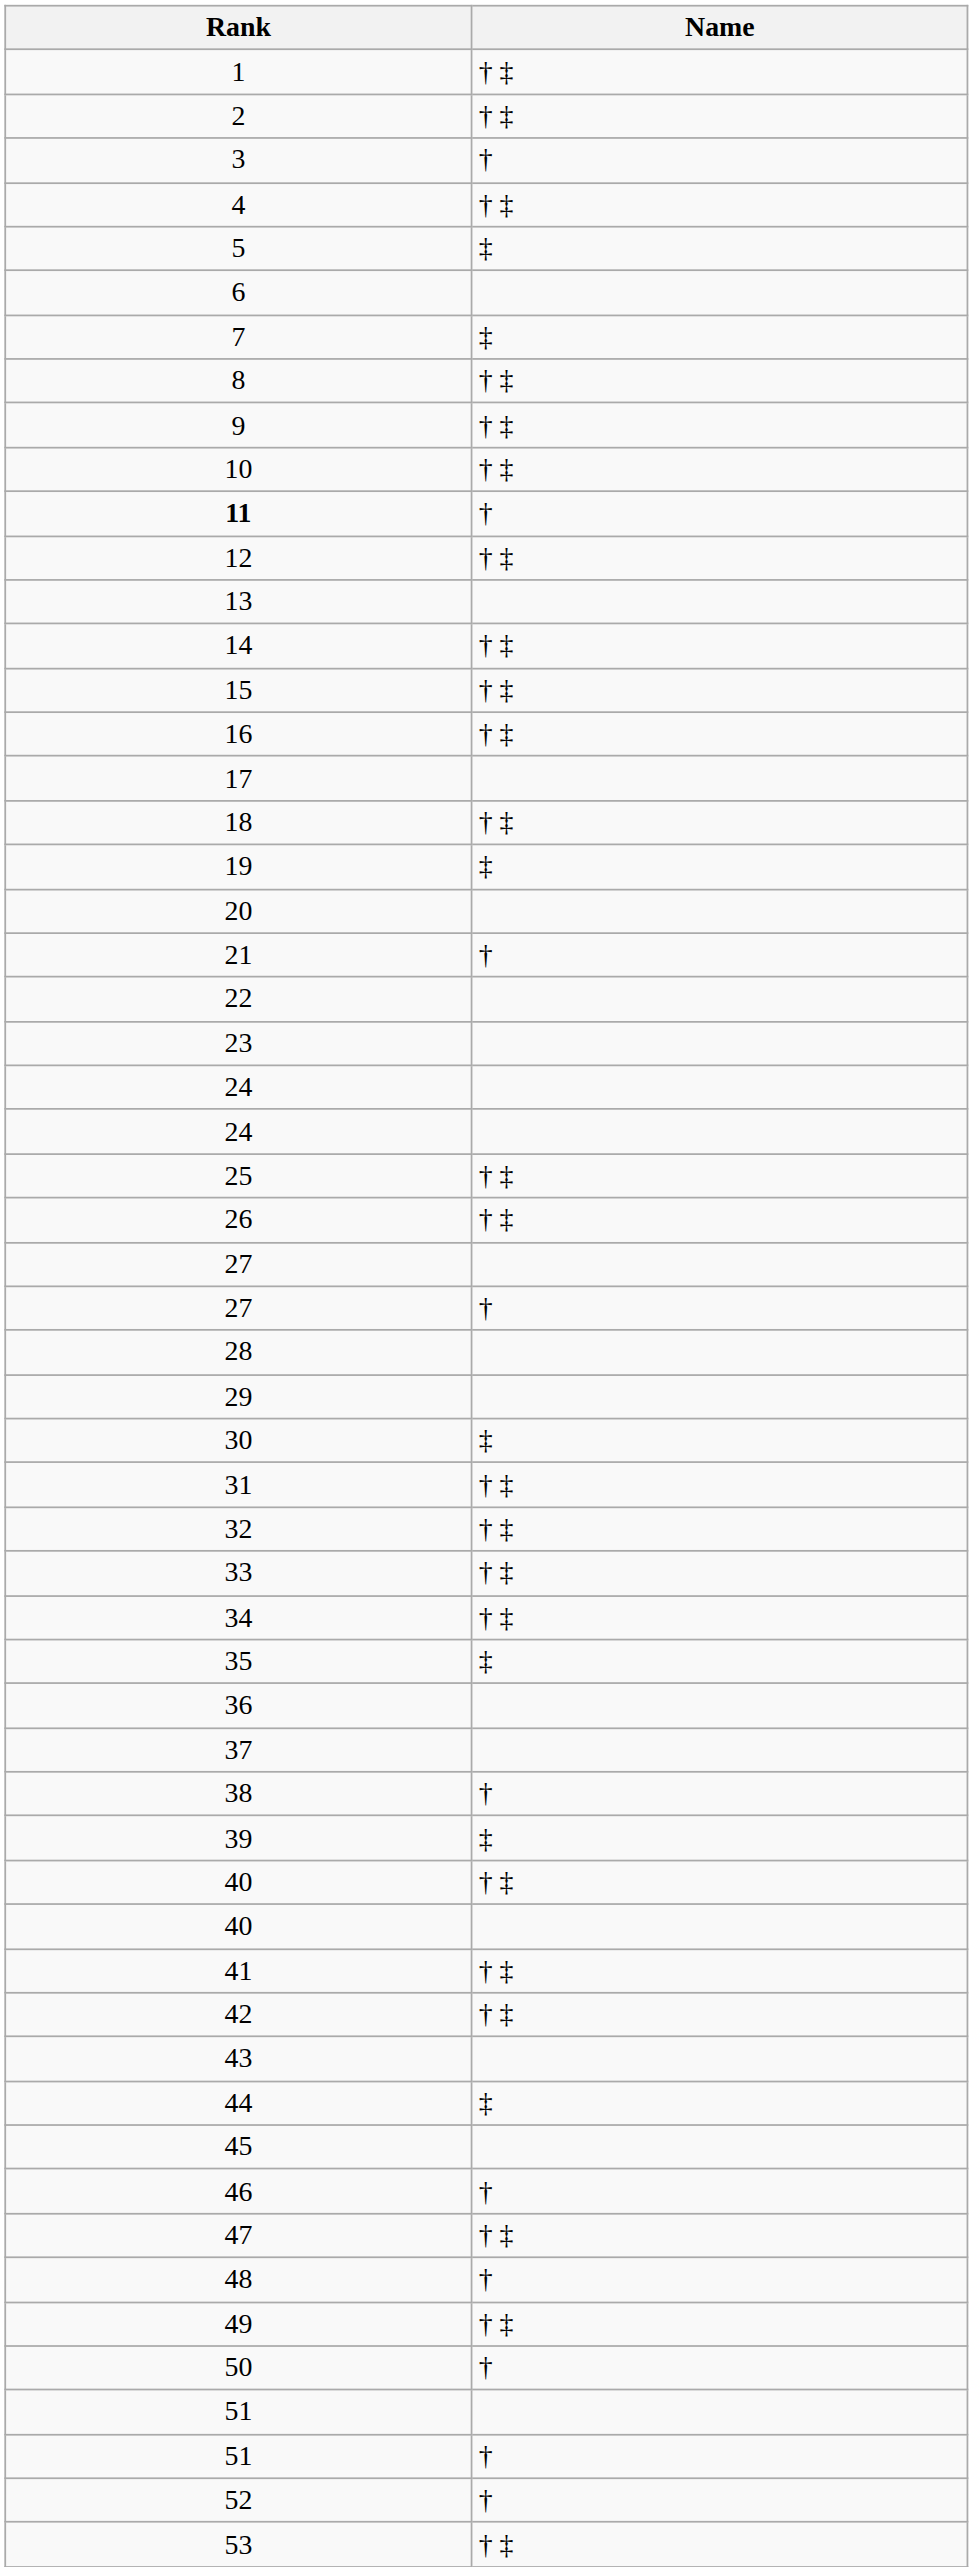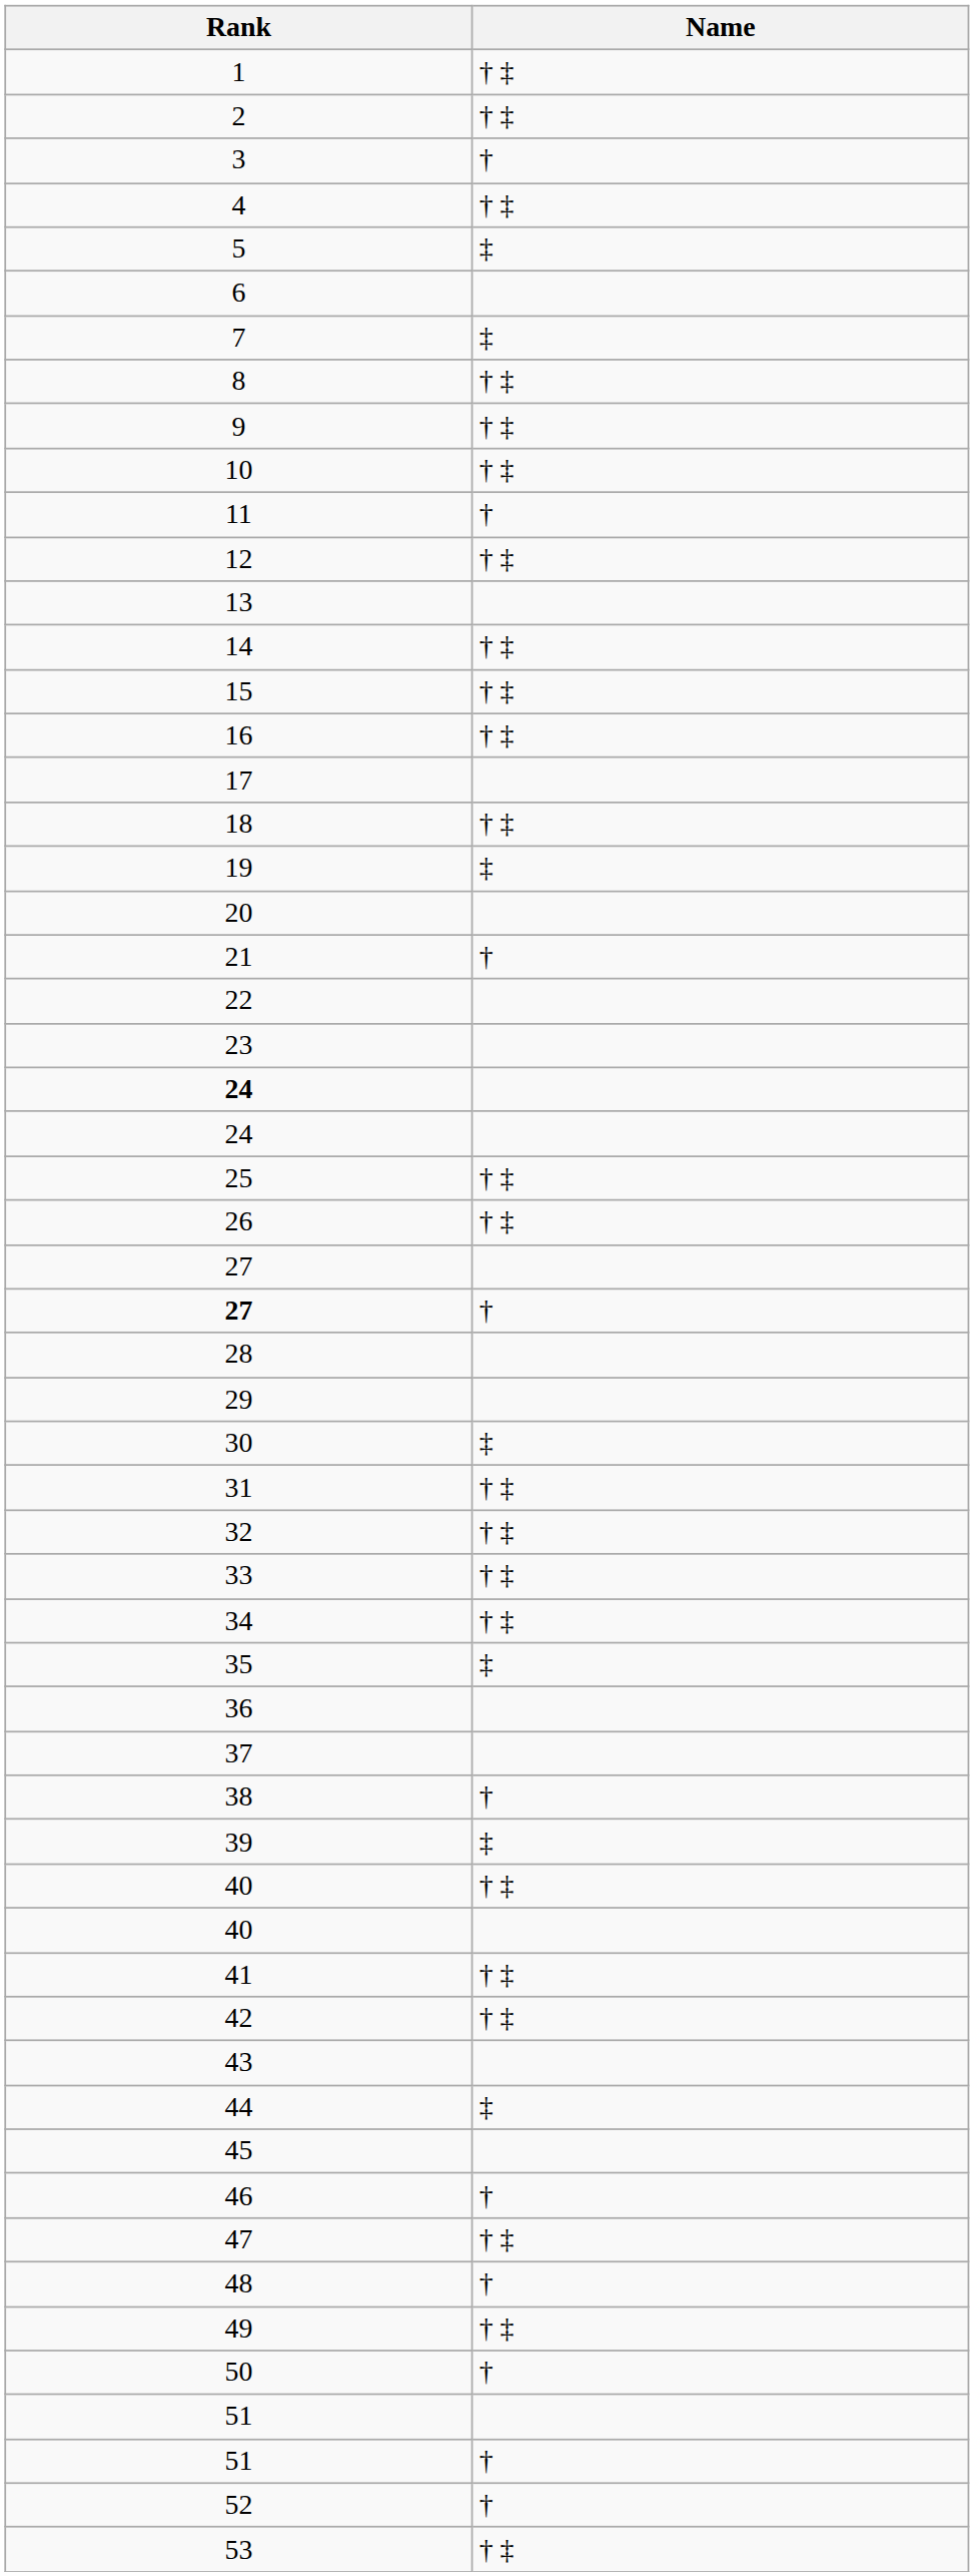row 12 | Rank: bold -> normal
row 25 | Rank: normal -> bold
row 30 | Rank: normal -> bold
